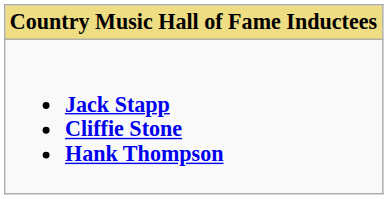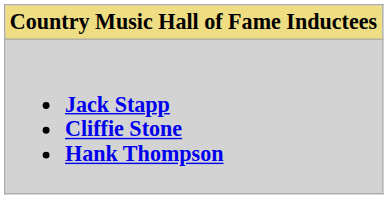row 2 | column 1: no background -> lightgrey background
